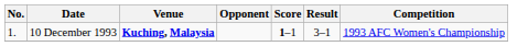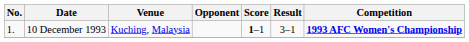10 December 1993 | Venue: bold -> normal
10 December 1993 | Competition: normal -> bold
